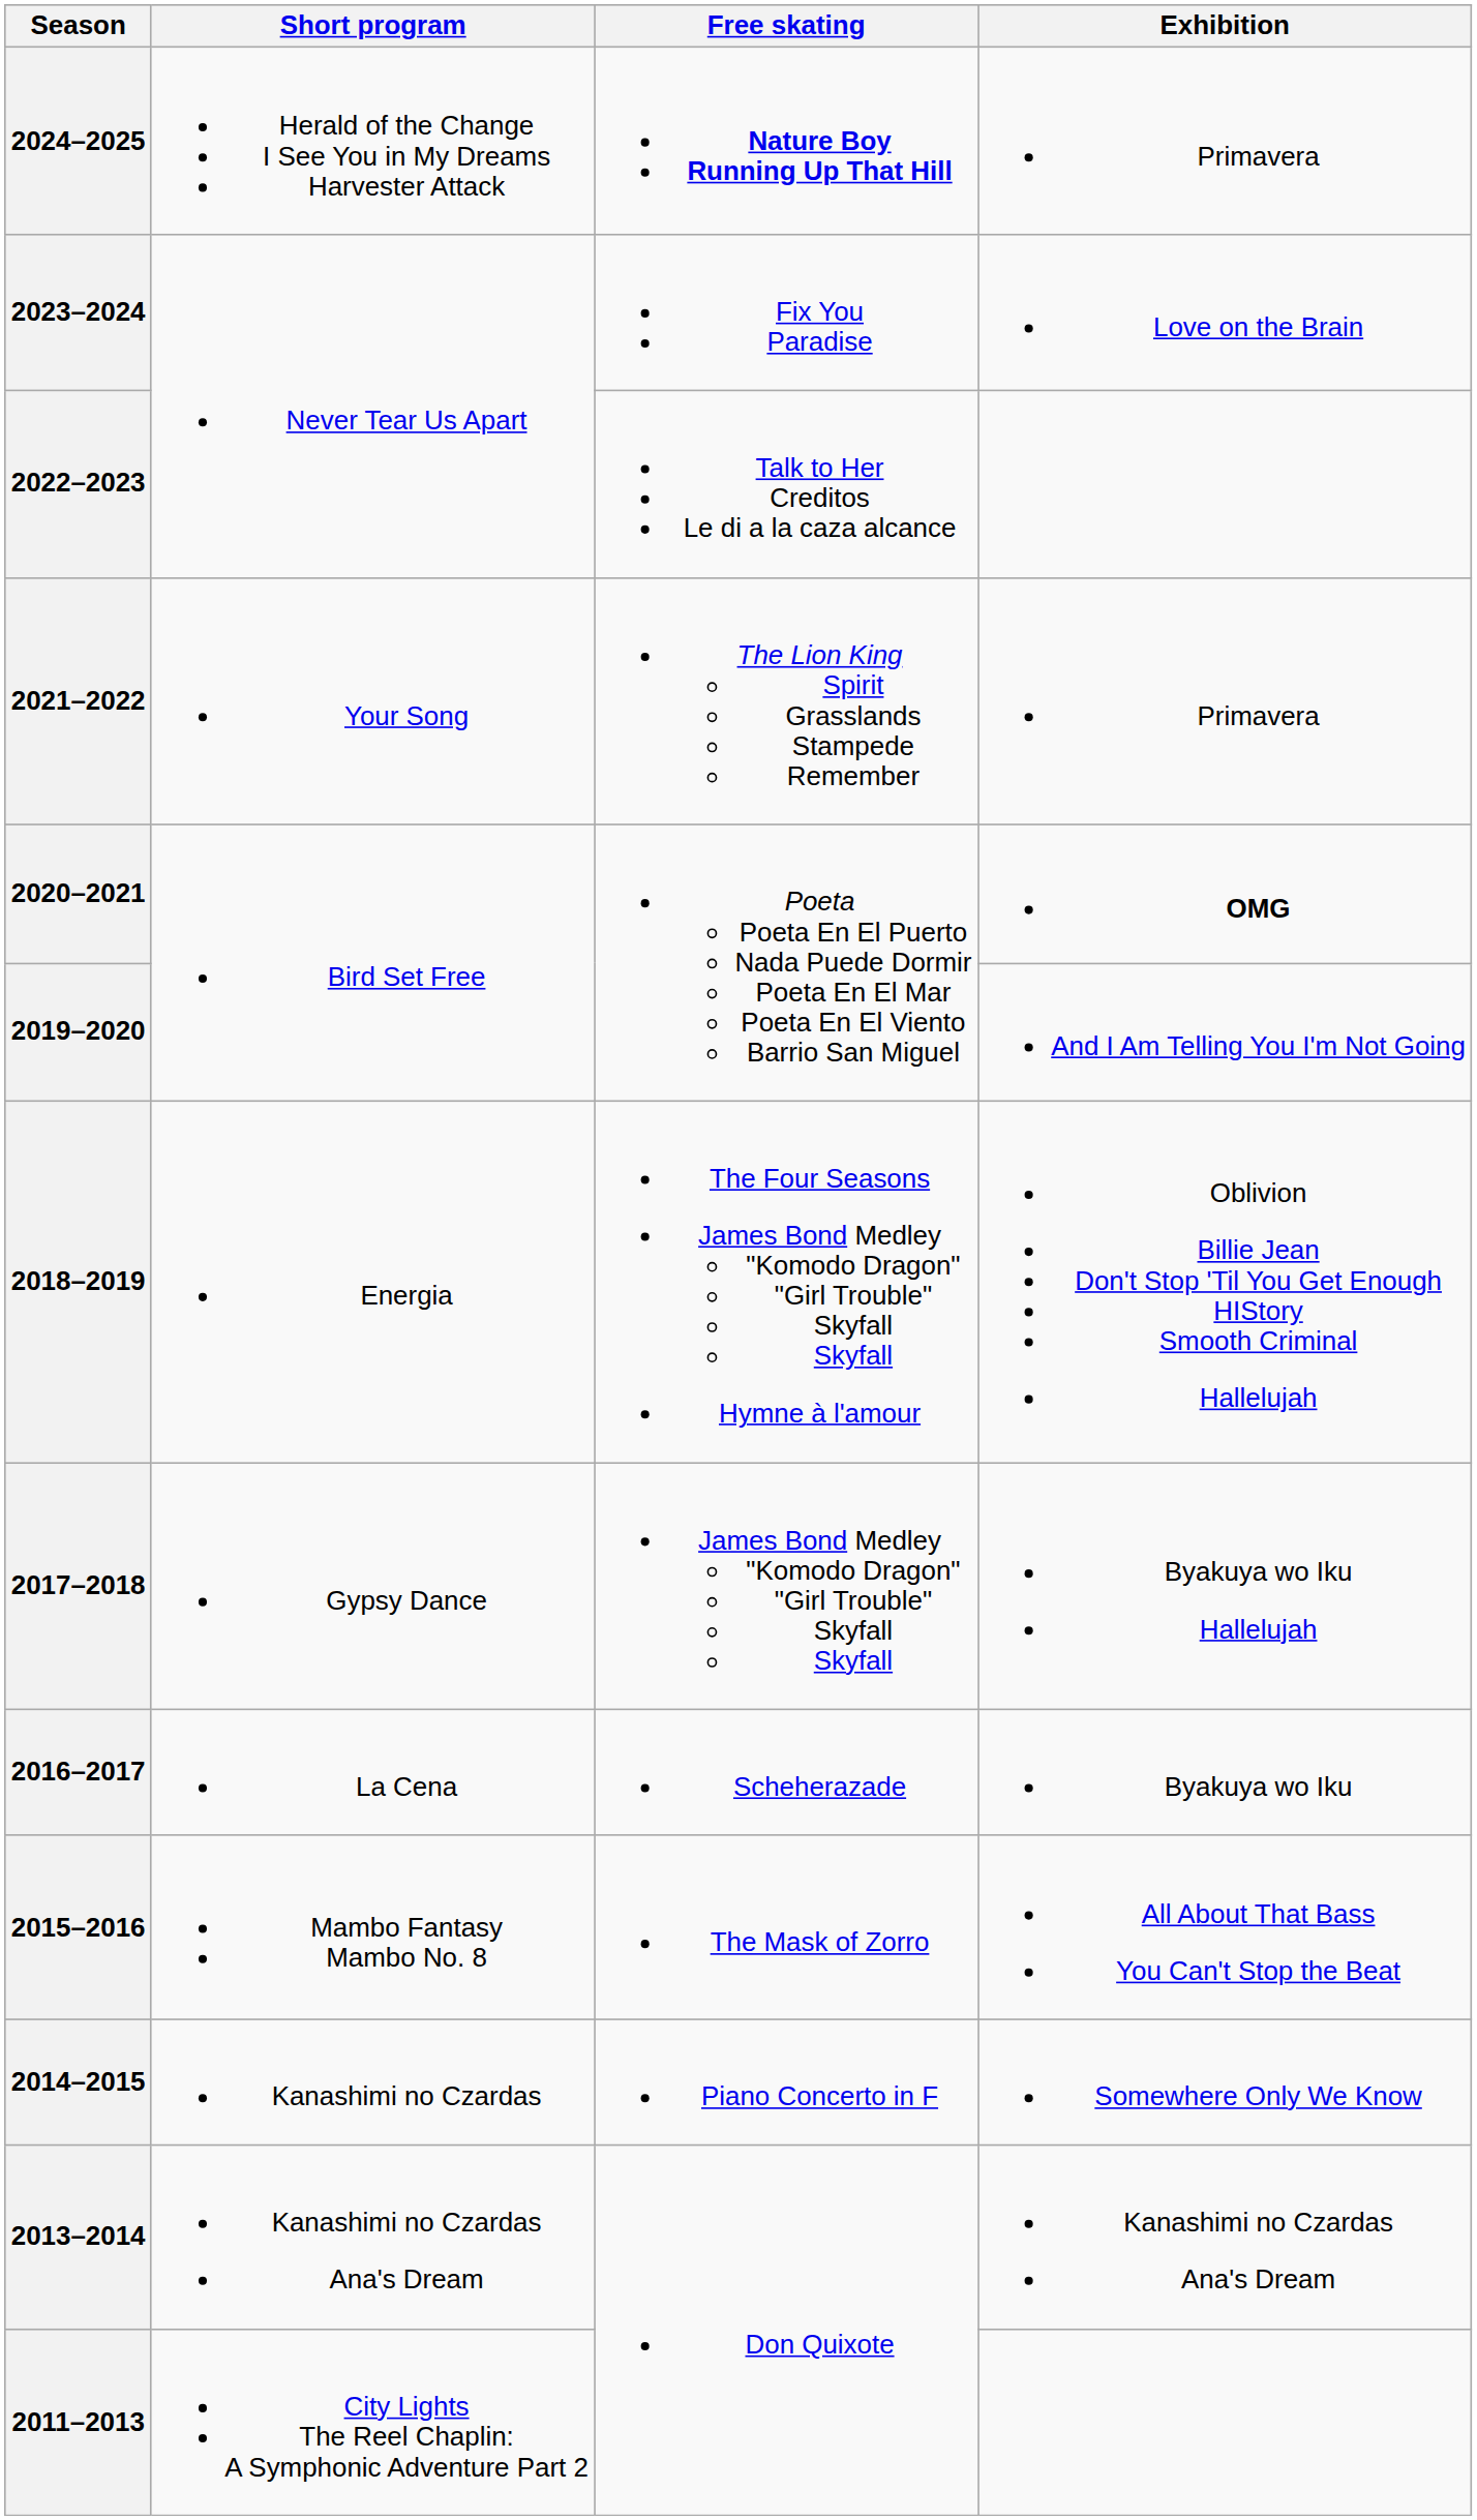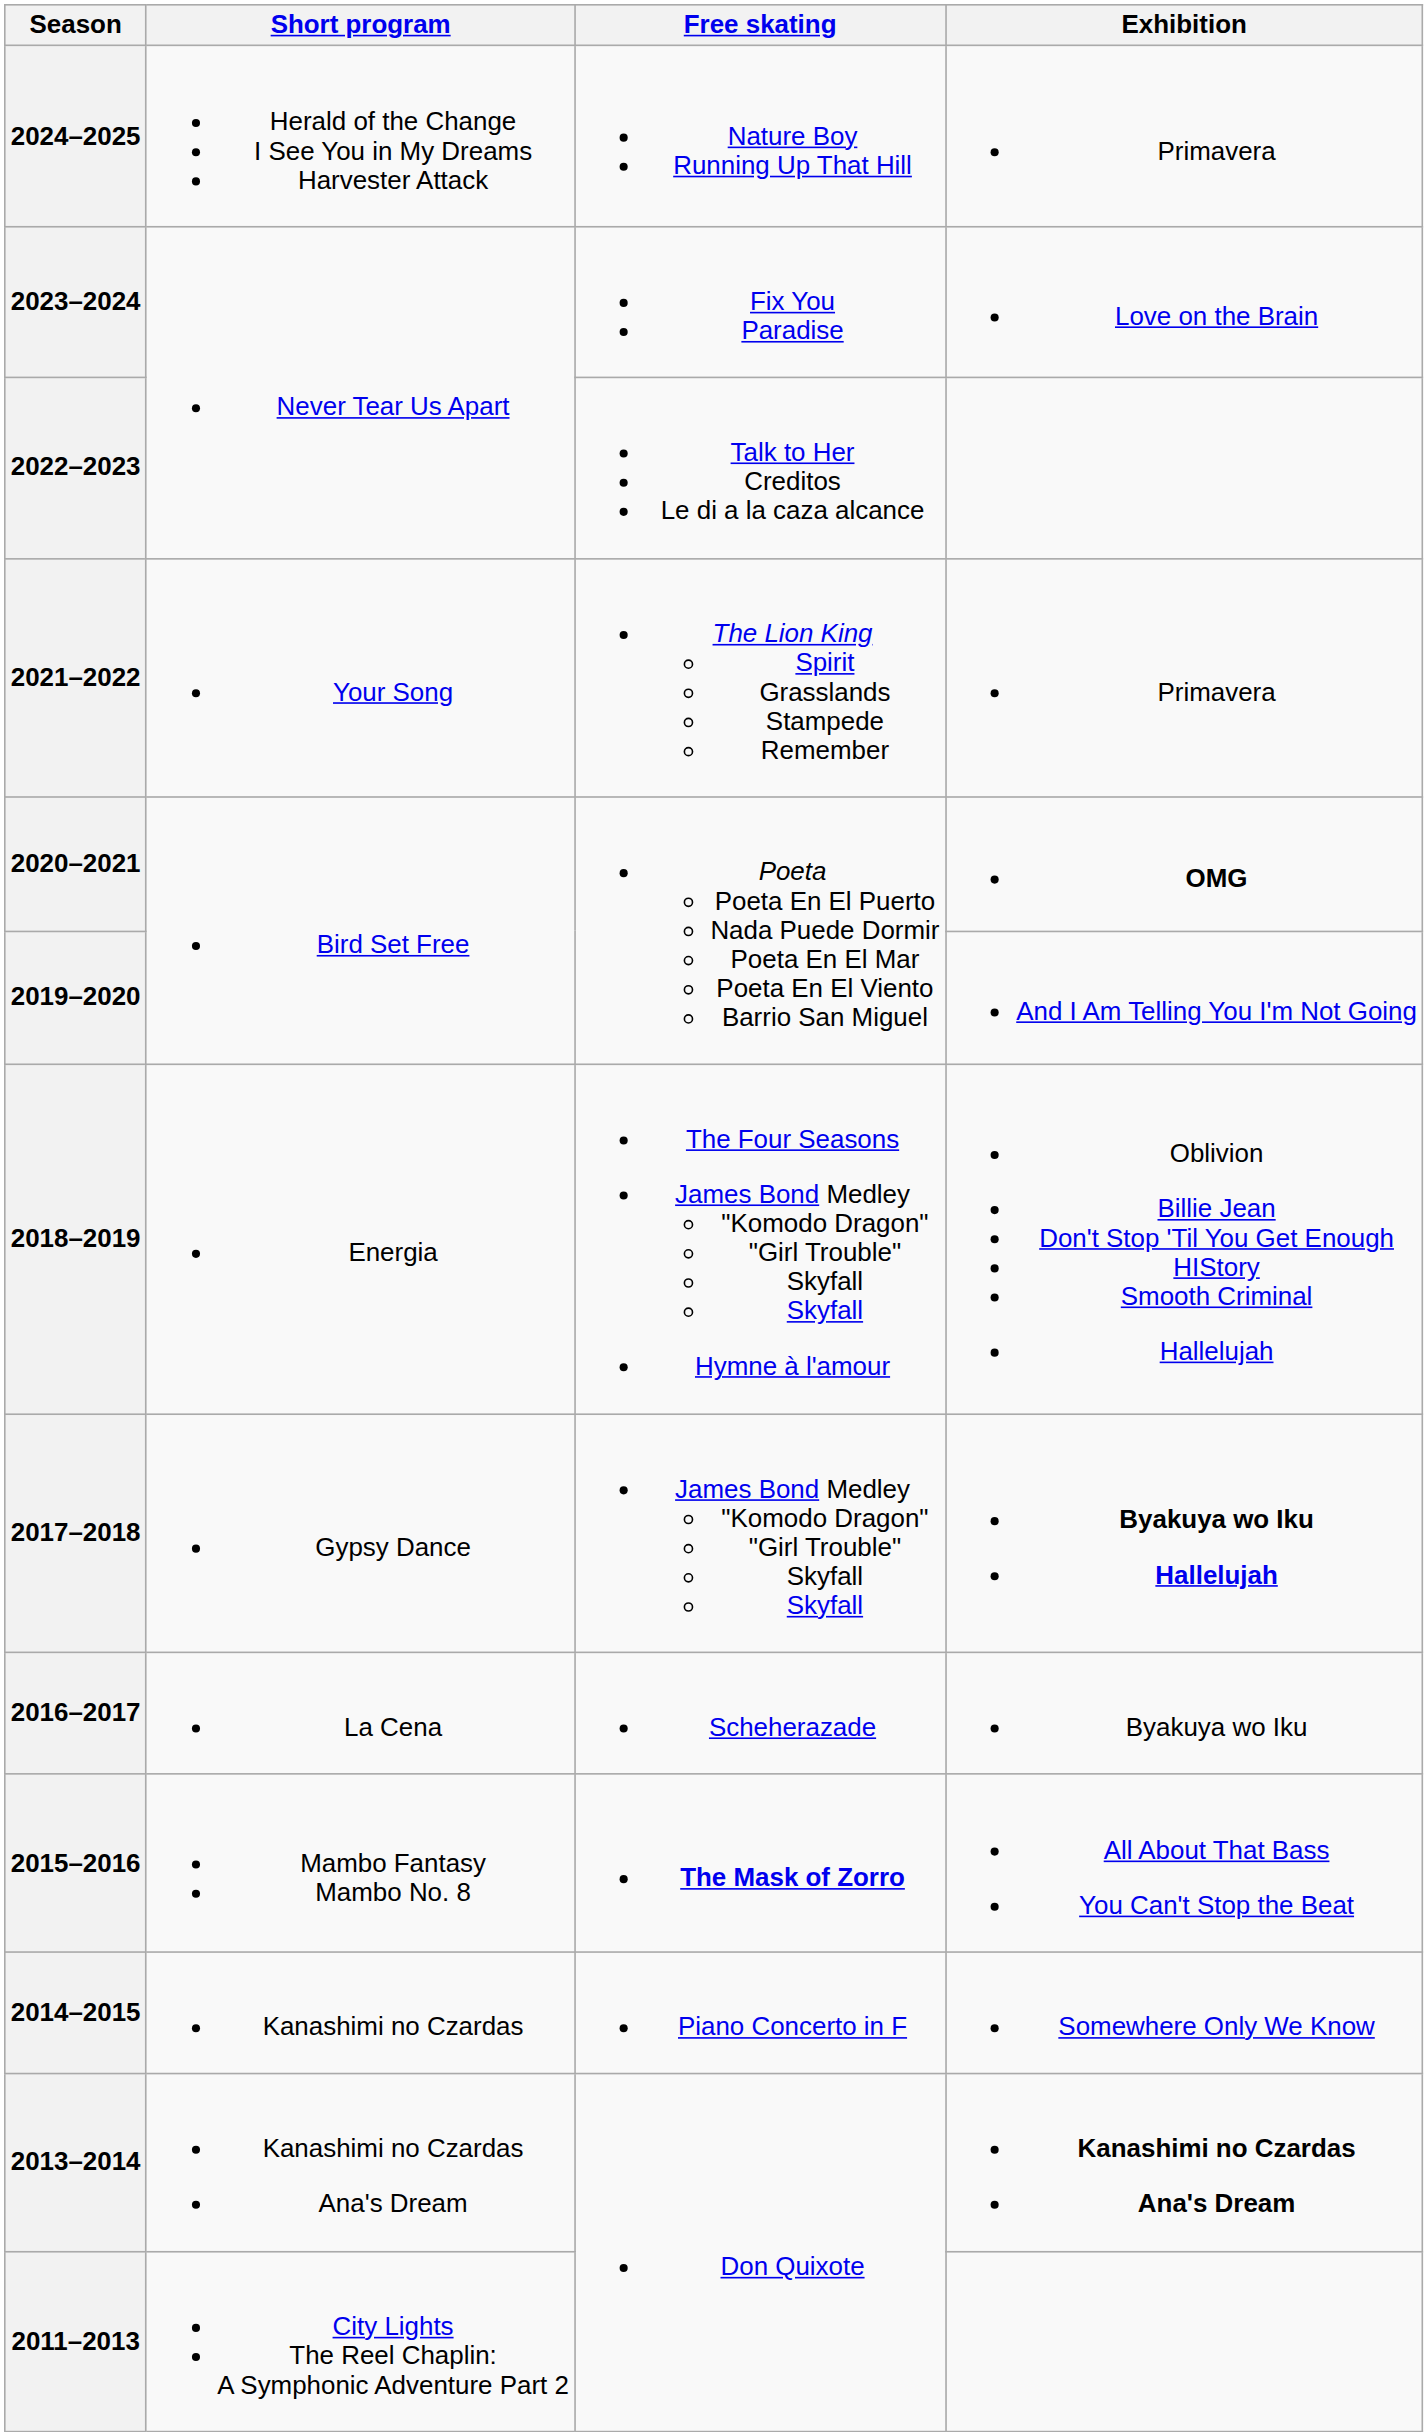2024–2025 | Free skating: bold -> normal
2017–2018 | Exhibition: normal -> bold
2015–2016 | Free skating: normal -> bold
2013–2014 | Exhibition: normal -> bold
